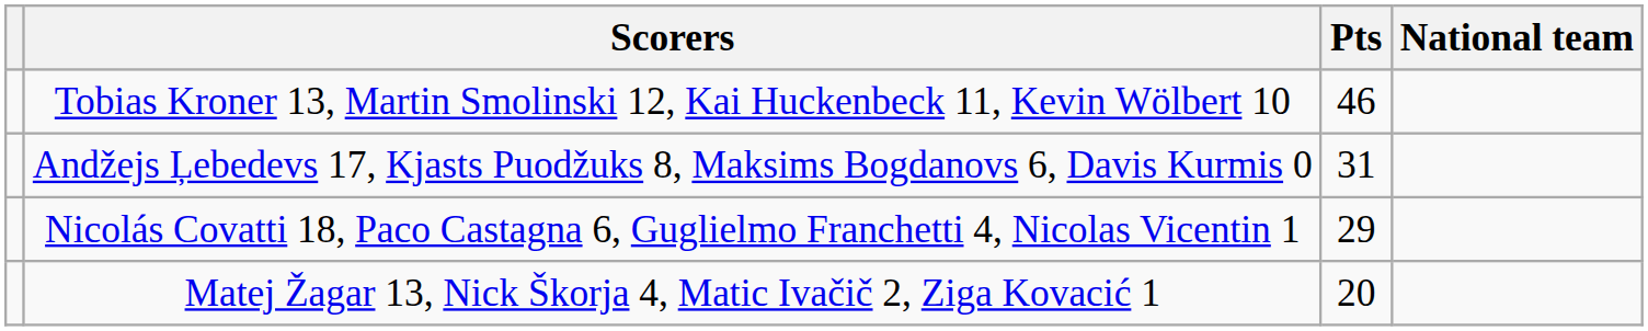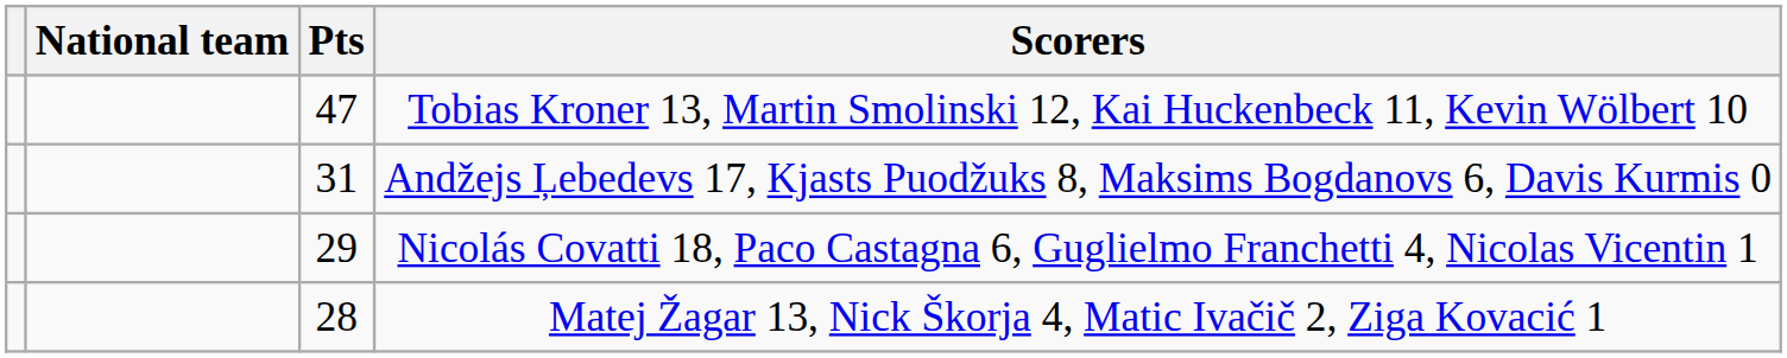columns swapped: National team <-> Scorers
row 2 | Pts: 46 -> 47
row 5 | Pts: 20 -> 28
